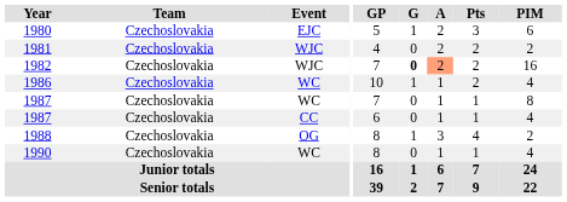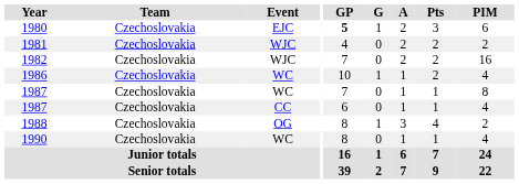1980 | GP: normal -> bold
1982 | G: bold -> normal
1982 | A: lightsalmon background -> no background
